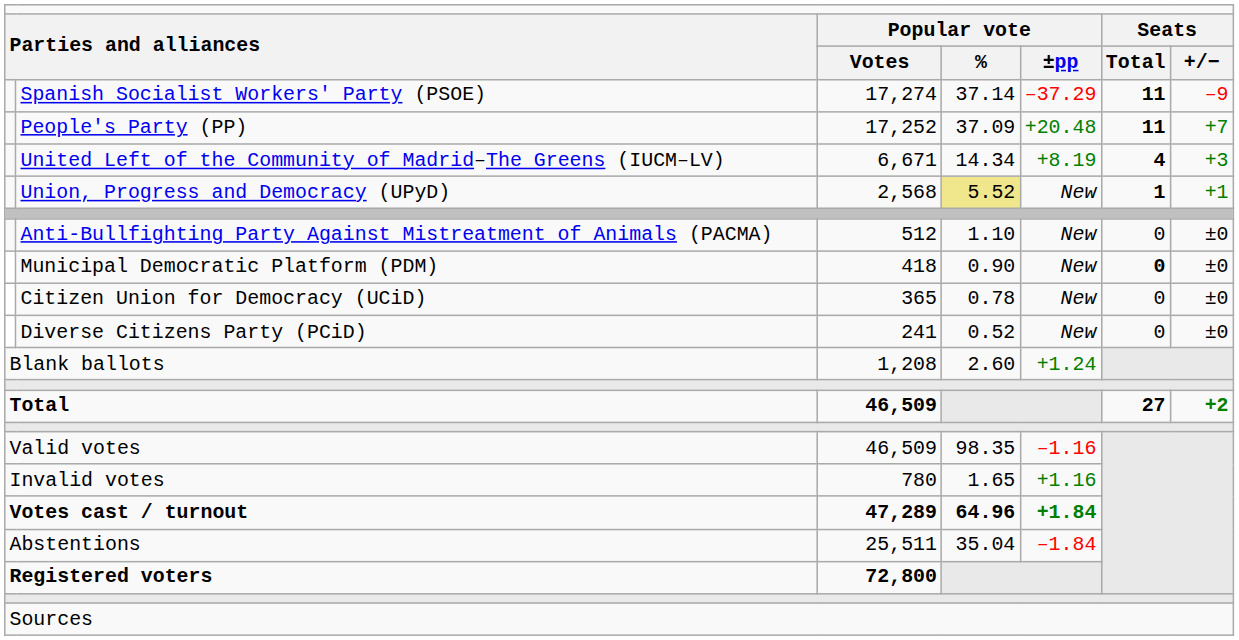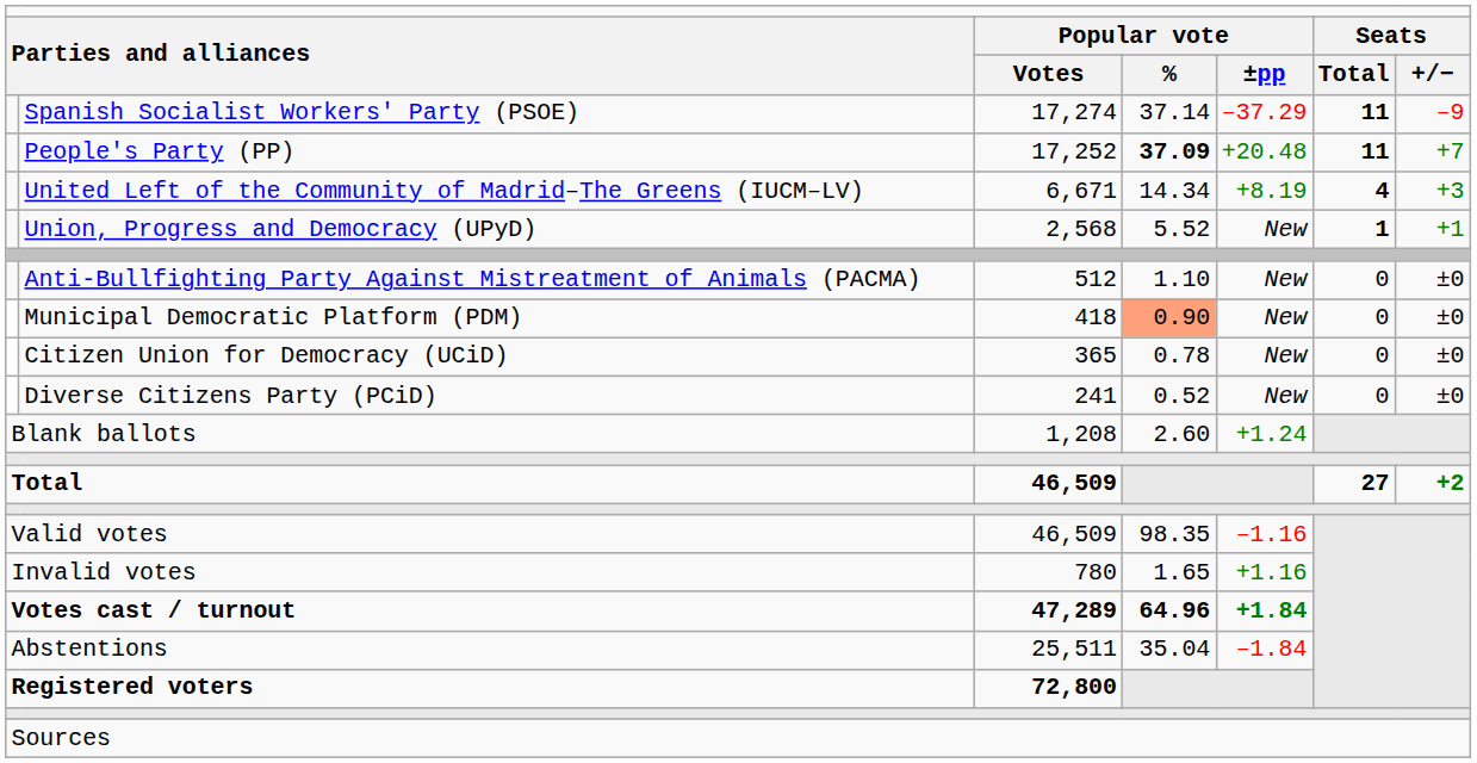People's Party (PP) | column 4: normal -> bold
Union, Progress and Democracy (UPyD) | column 4: khaki background -> no background
Municipal Democratic Platform (PDM) | column 4: no background -> lightsalmon background
Municipal Democratic Platform (PDM) | column 6: bold -> normal
